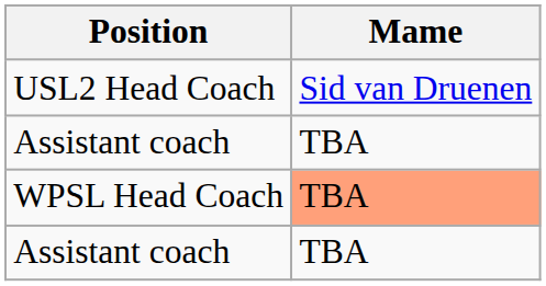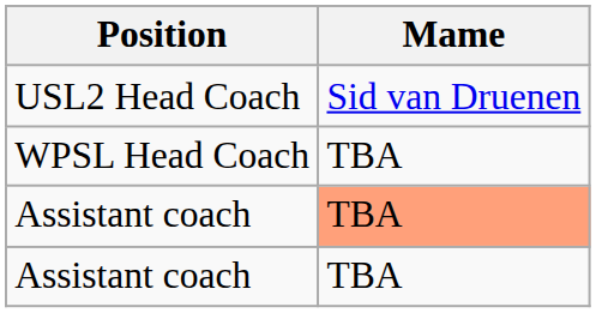row 3 | Position: Assistant coach -> WPSL Head Coach
row 4 | Position: WPSL Head Coach -> Assistant coach
